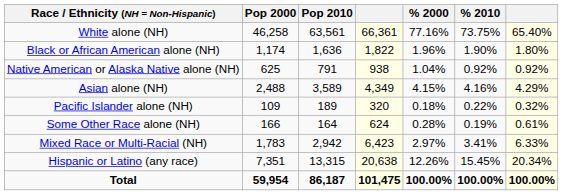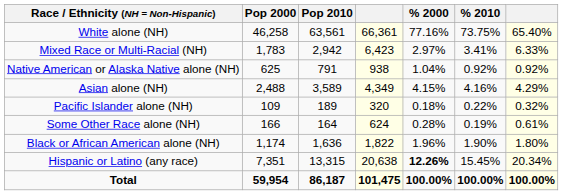rows swapped: Black or African American alone (NH) <-> Mixed Race or Multi-Racial (NH)
Hispanic or Latino (any race) | % 2000: normal -> bold
